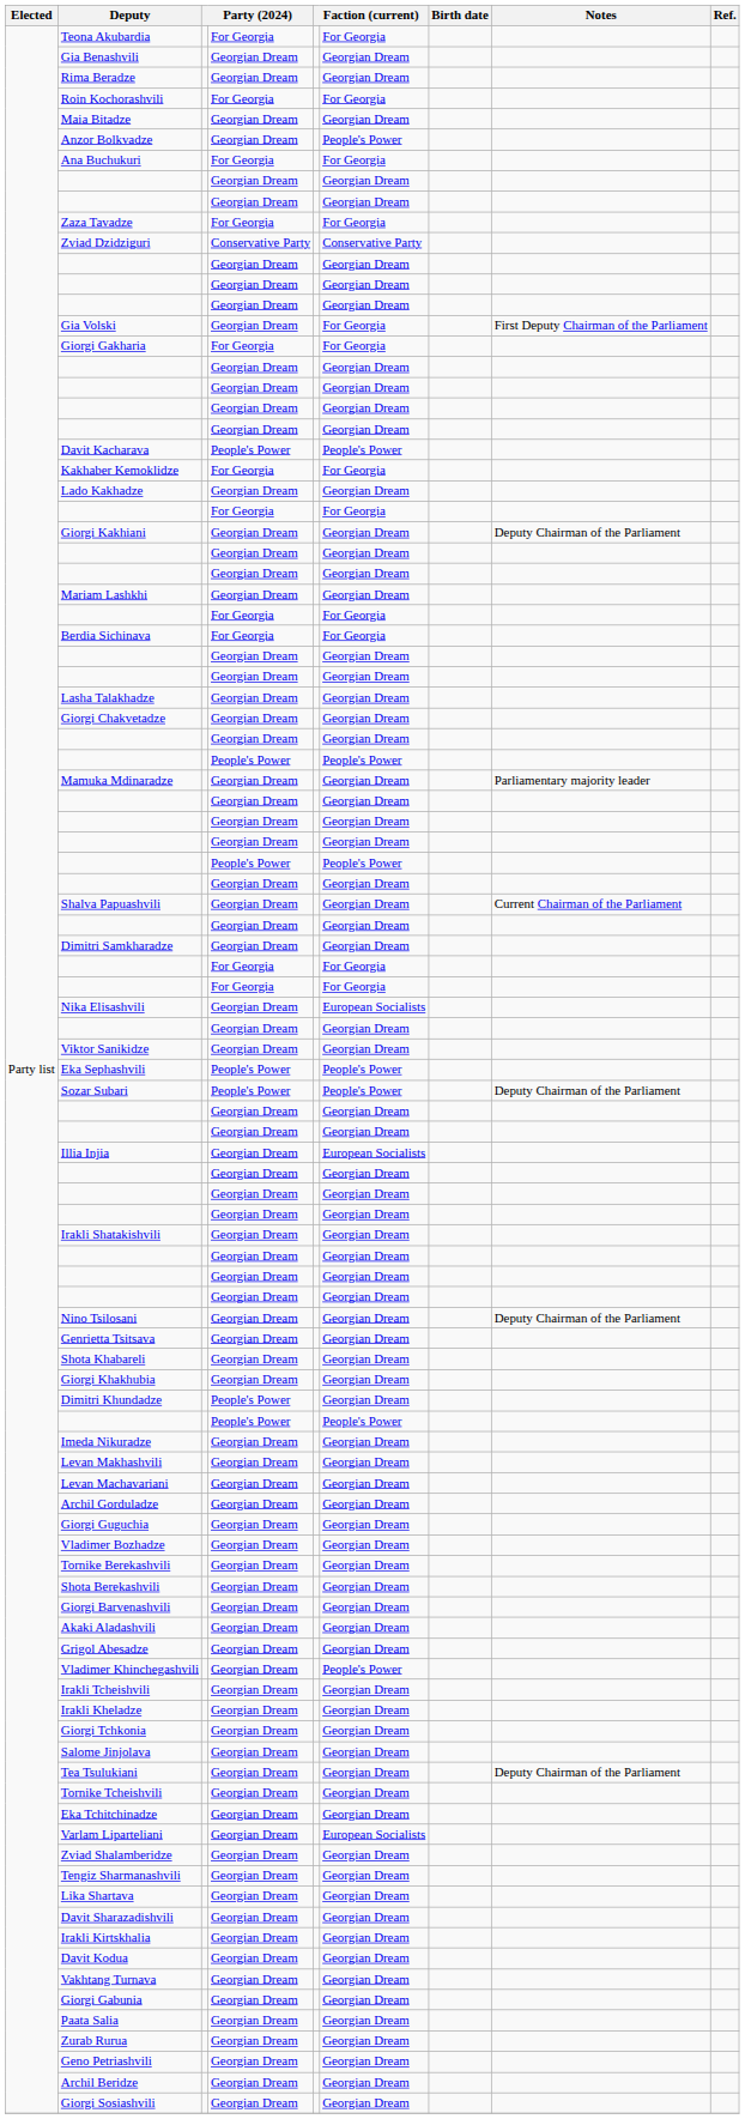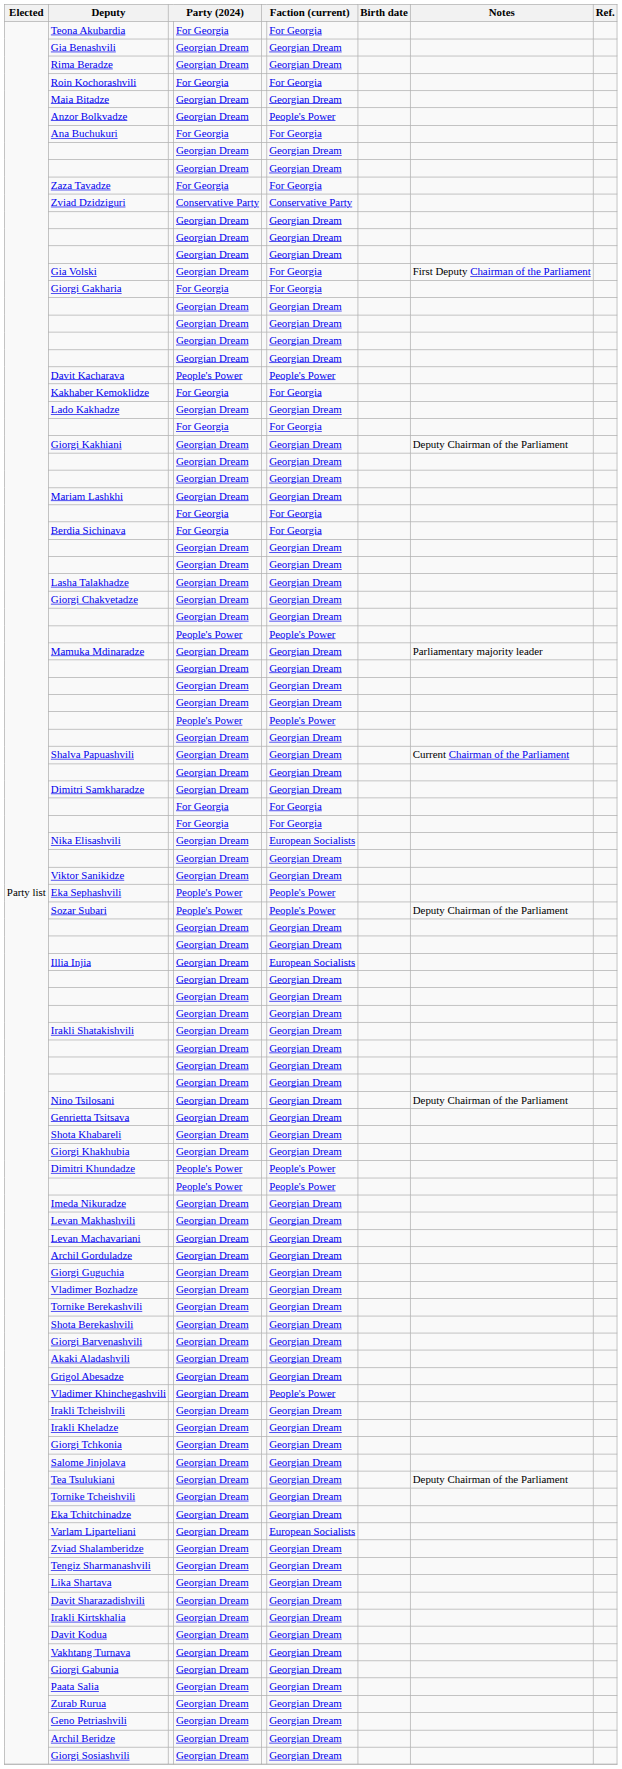Dimitri Khundadze | column 6: Georgian Dream -> People's Power
